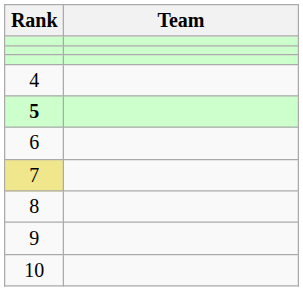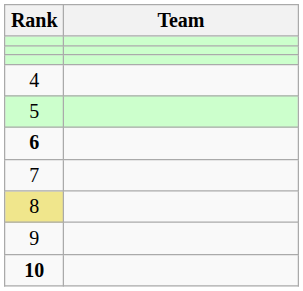row 6 | Rank: bold -> normal
row 7 | Rank: normal -> bold
row 8 | Rank: khaki background -> no background
row 9 | Rank: no background -> khaki background
row 11 | Rank: normal -> bold
